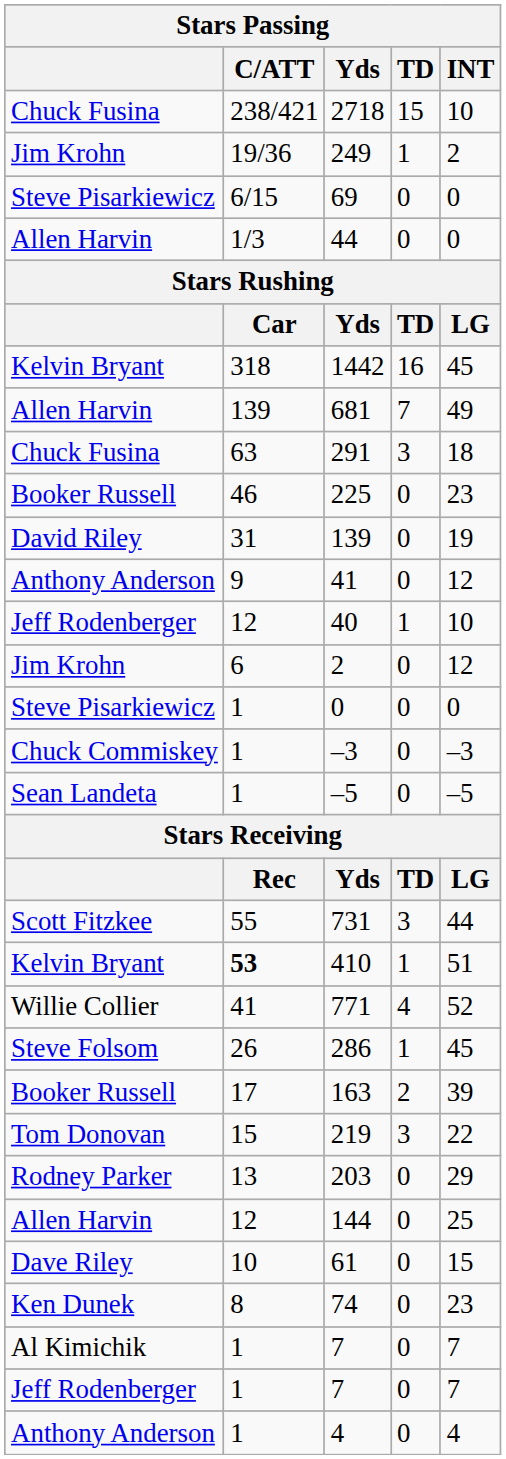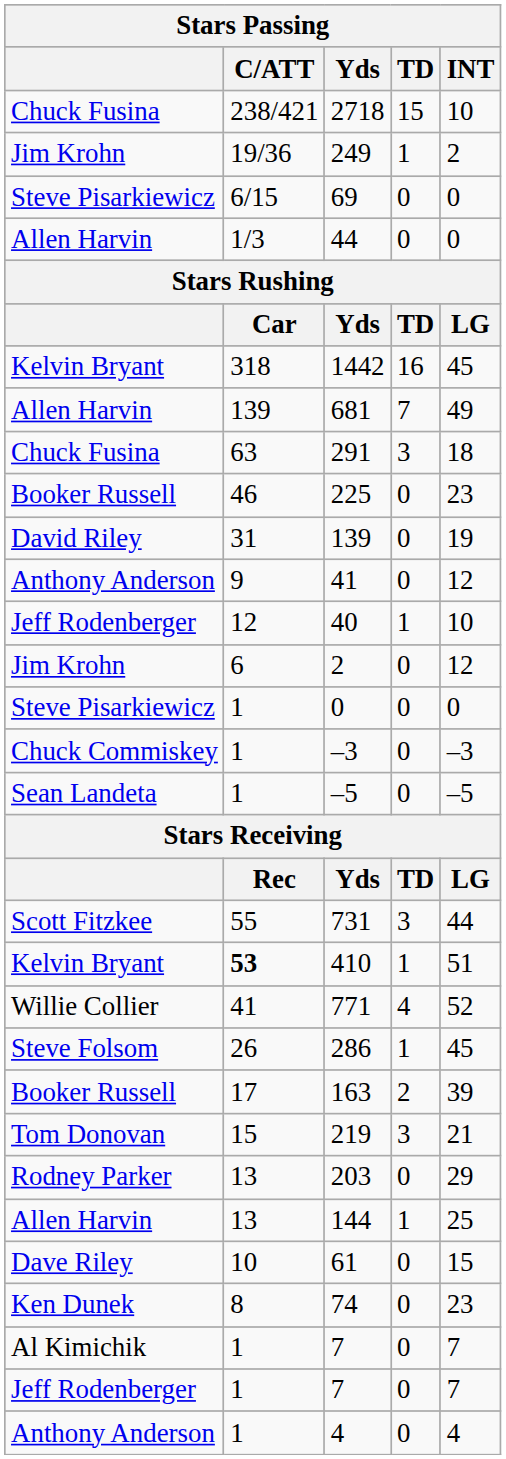219 | INT: 22 -> 21
144 | C/ATT: 12 -> 13
144 | TD: 0 -> 1
